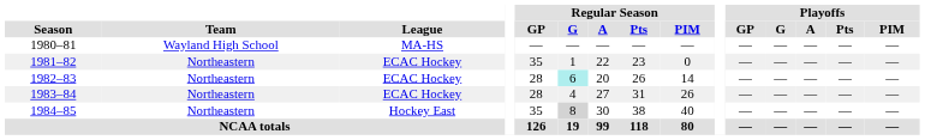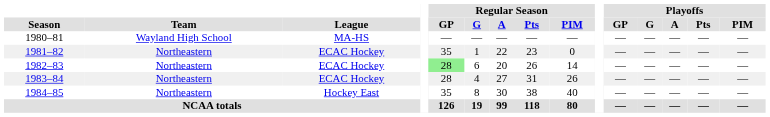1982–83 | Regular Season / GP: no background -> lightgreen background
1982–83 | Regular Season / G: paleturquoise background -> no background
1984–85 | Regular Season / G: lightgrey background -> no background
